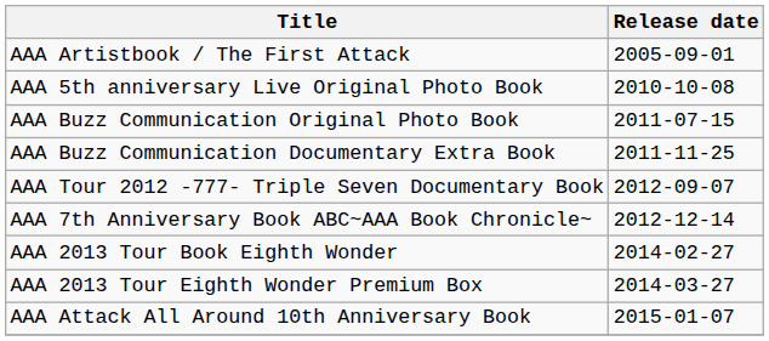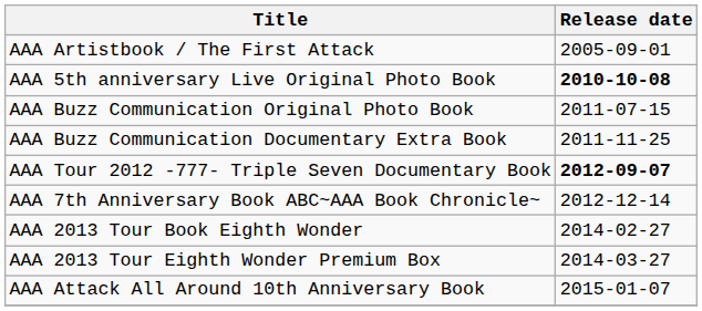AAA 5th anniversary Live Original Photo Book | Release date: normal -> bold
AAA Tour 2012 -777- Triple Seven Documentary Book | Release date: normal -> bold
